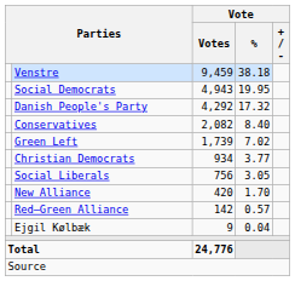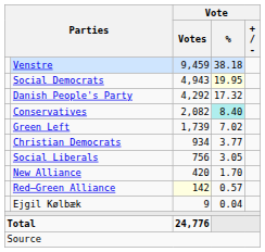Social Democrats | Vote / %: no background -> lightyellow background
Conservatives | Vote / %: no background -> paleturquoise background
Red–Green Alliance | Vote / Votes: no background -> lightyellow background
